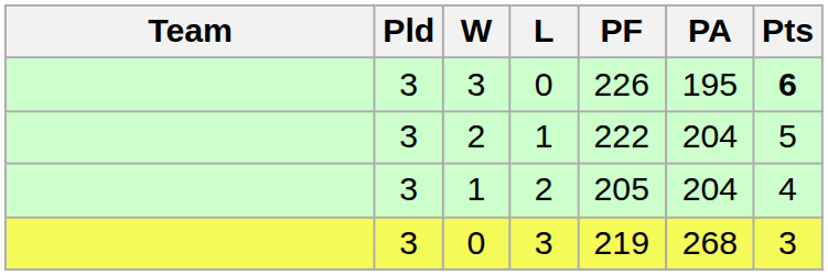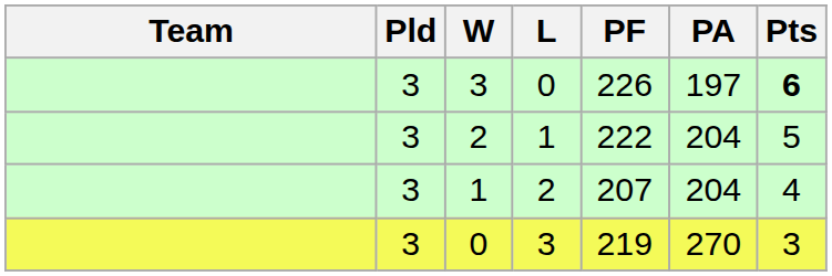row 2 | PA: 195 -> 197
row 4 | PF: 205 -> 207
row 5 | PA: 268 -> 270
